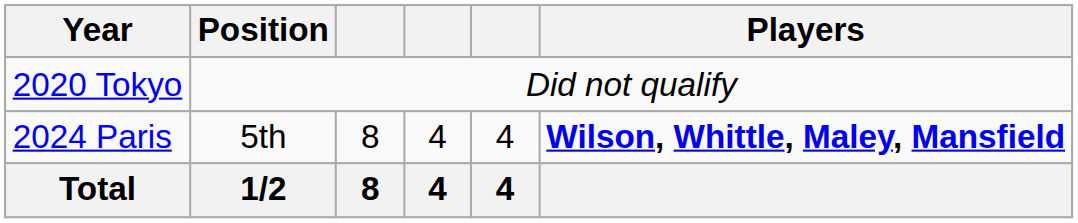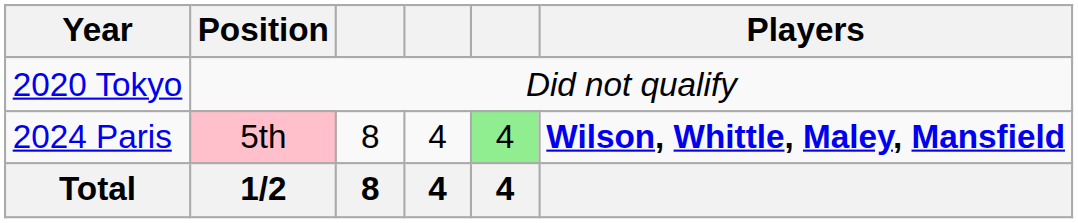2024 Paris | Position: no background -> pink background
2024 Paris | column 5: no background -> lightgreen background
